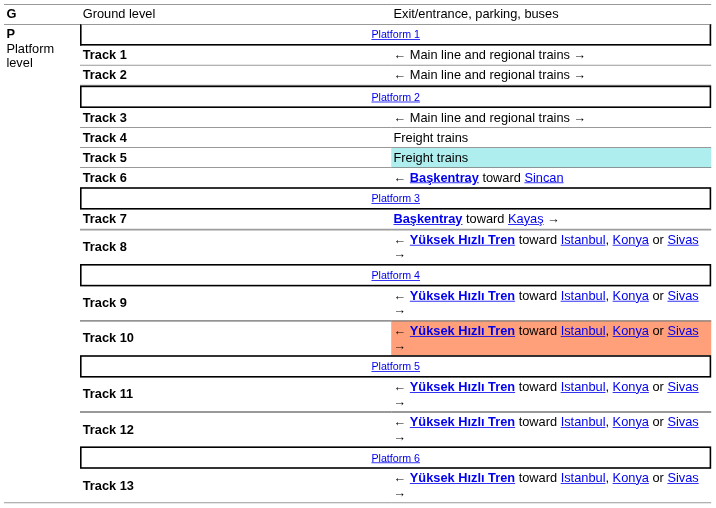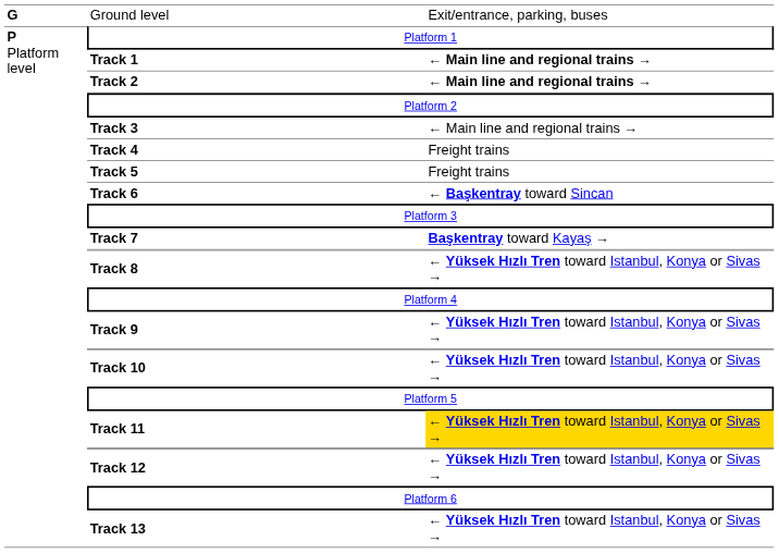Track 1 | column 3: normal -> bold
Track 2 | column 3: normal -> bold
Track 5 | column 3: paleturquoise background -> no background
Track 10 | column 3: lightsalmon background -> no background
Track 11 | column 3: no background -> gold background
